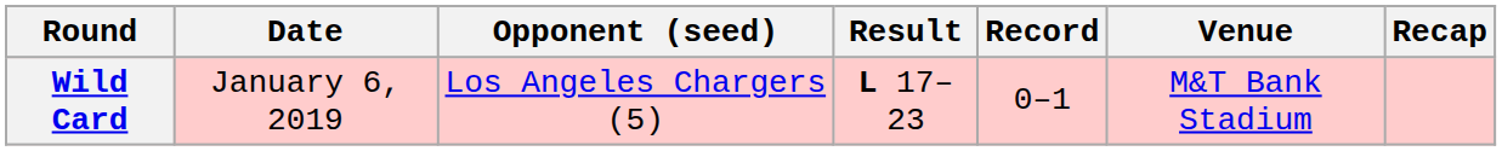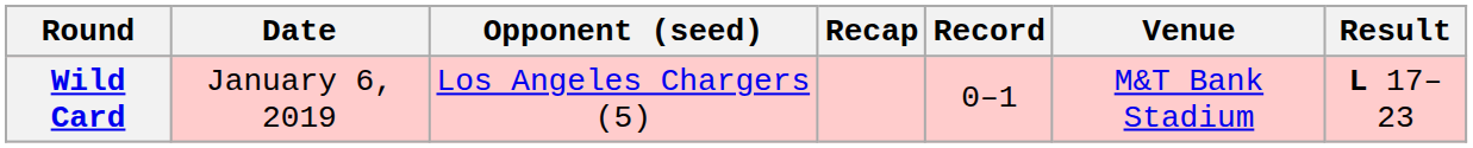columns swapped: Result <-> Recap
